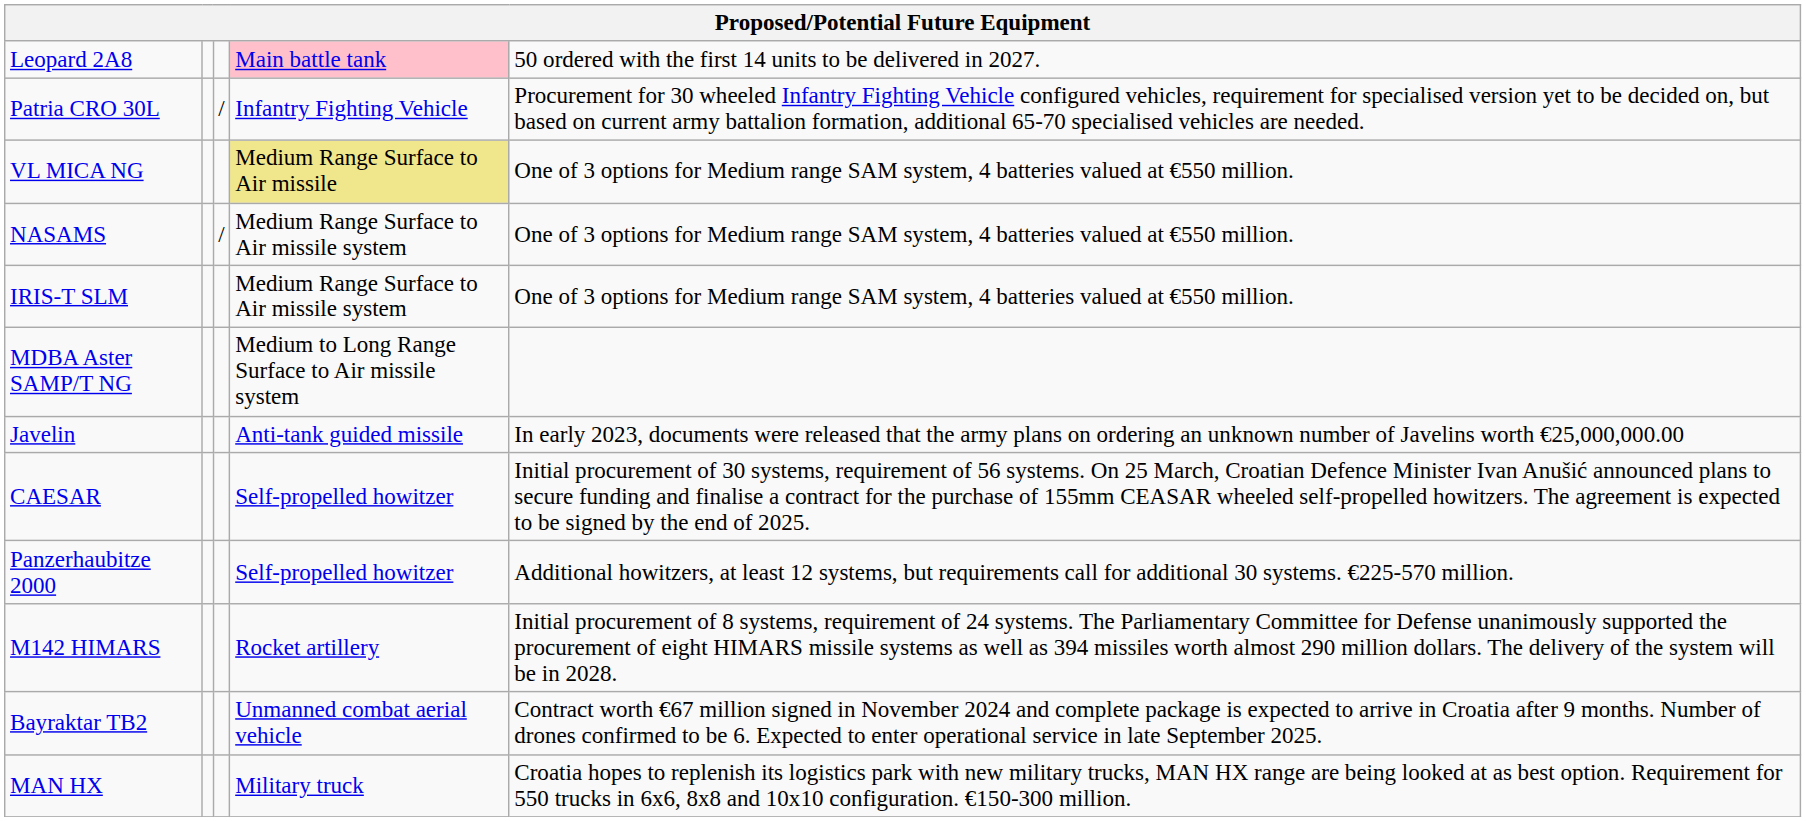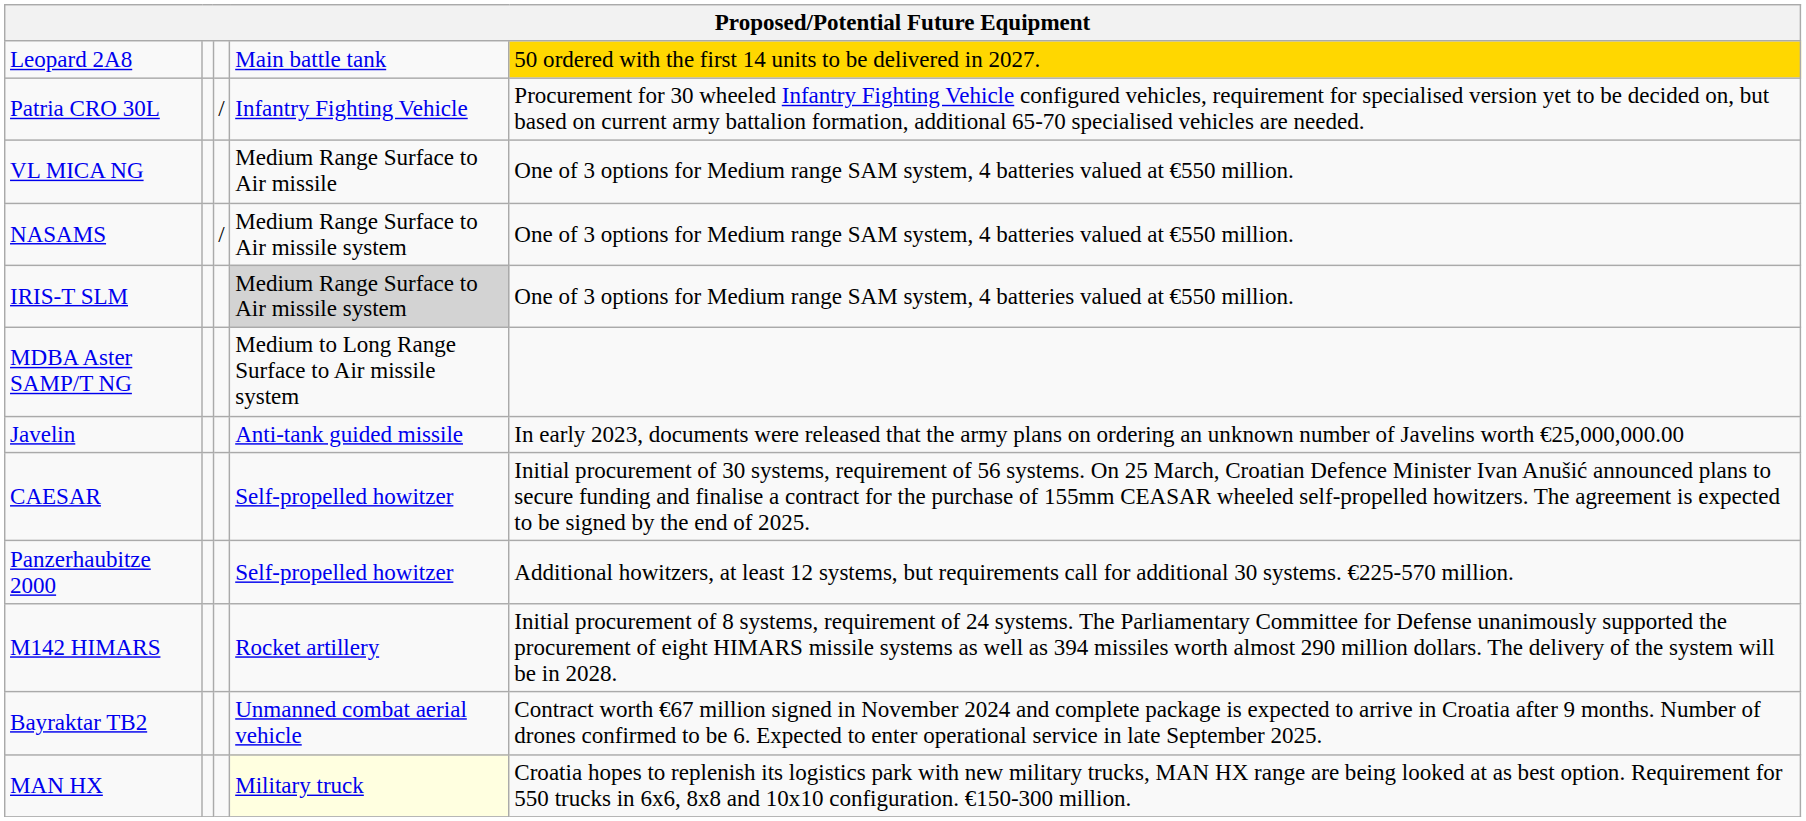Leopard 2A8 | column 4: pink background -> no background
Leopard 2A8 | column 5: no background -> gold background
VL MICA NG | column 4: khaki background -> no background
IRIS-T SLM | column 4: no background -> lightgrey background
MAN HX | column 4: no background -> lightyellow background
